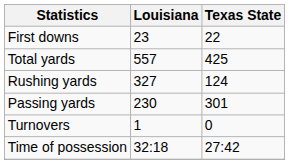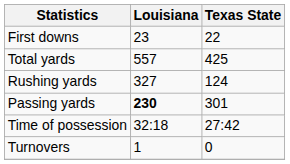Passing yards | Louisiana: normal -> bold
rows swapped: Turnovers <-> Time of possession
